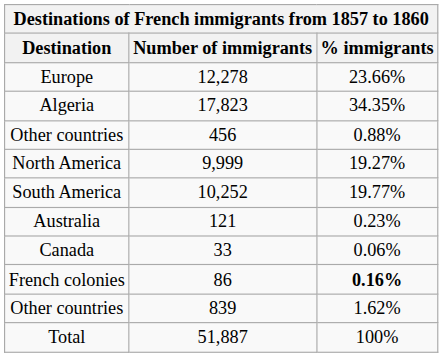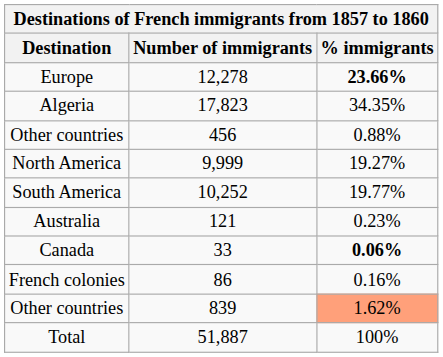Europe | % immigrants: normal -> bold
Canada | % immigrants: normal -> bold
French colonies | % immigrants: bold -> normal
Other countries / 839 | % immigrants: no background -> lightsalmon background
